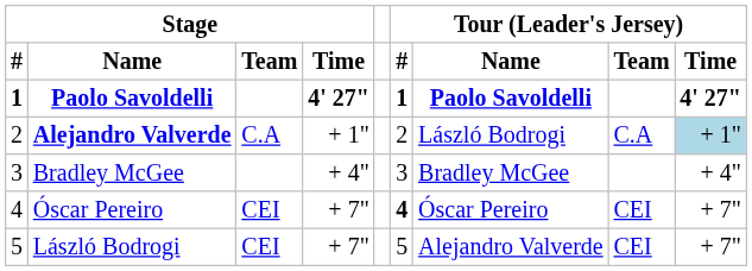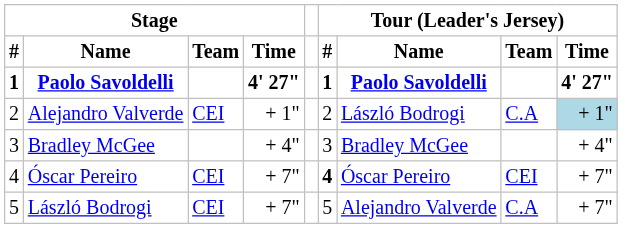row 4 | Stage / Name / Paolo Savoldelli: bold -> normal
row 4 | Stage / Team: C.A -> CEI
row 7 | Tour (Leader's Jersey) / Team: CEI -> C.A
